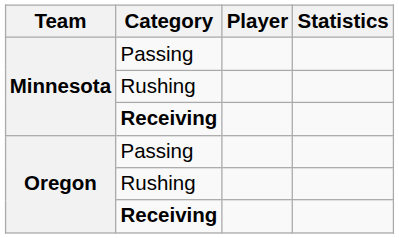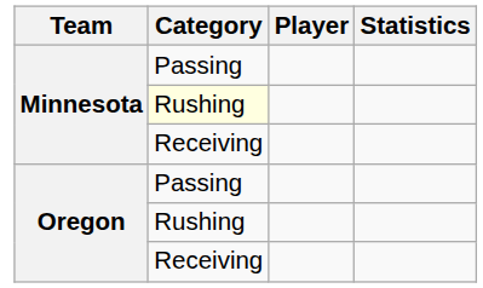Minnesota / Rushing | Category: no background -> lightyellow background
Minnesota / Receiving | Category: bold -> normal
Oregon / Receiving | Category: bold -> normal
